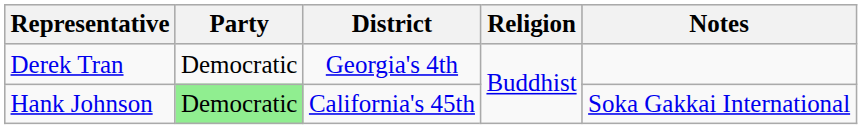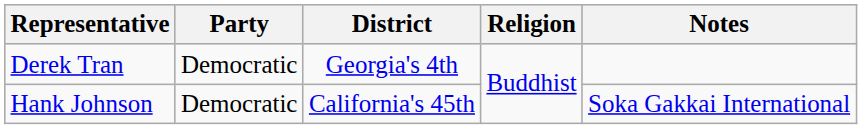Hank Johnson | Party: lightgreen background -> no background
